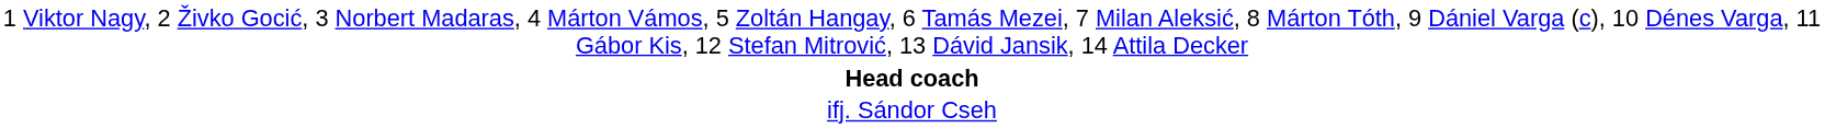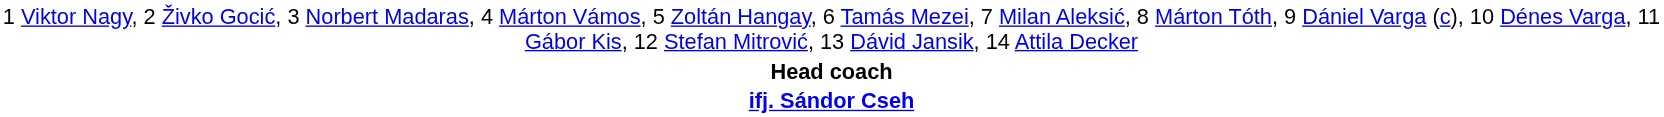row 3 | column 1: normal -> bold
